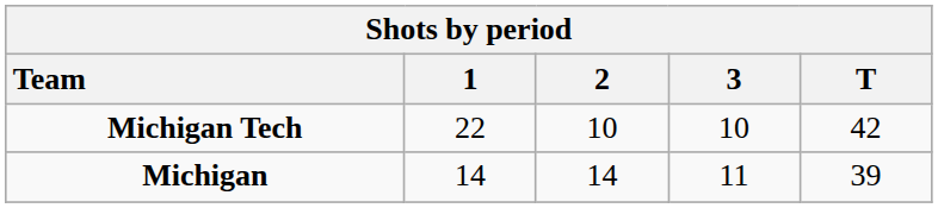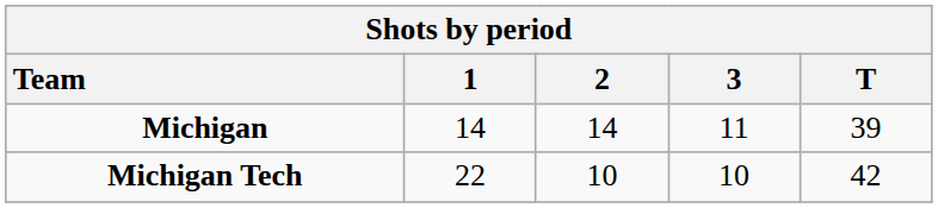rows swapped: Michigan Tech <-> Michigan
